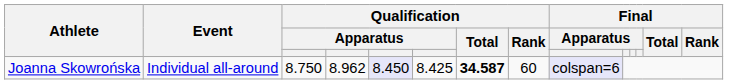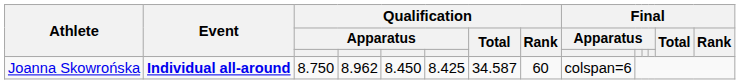row 4 | Event: normal -> bold
row 4 | column 5: lavender background -> no background
row 4 | Qualification / Total: bold -> normal
row 4 | column 9: lavender background -> no background
